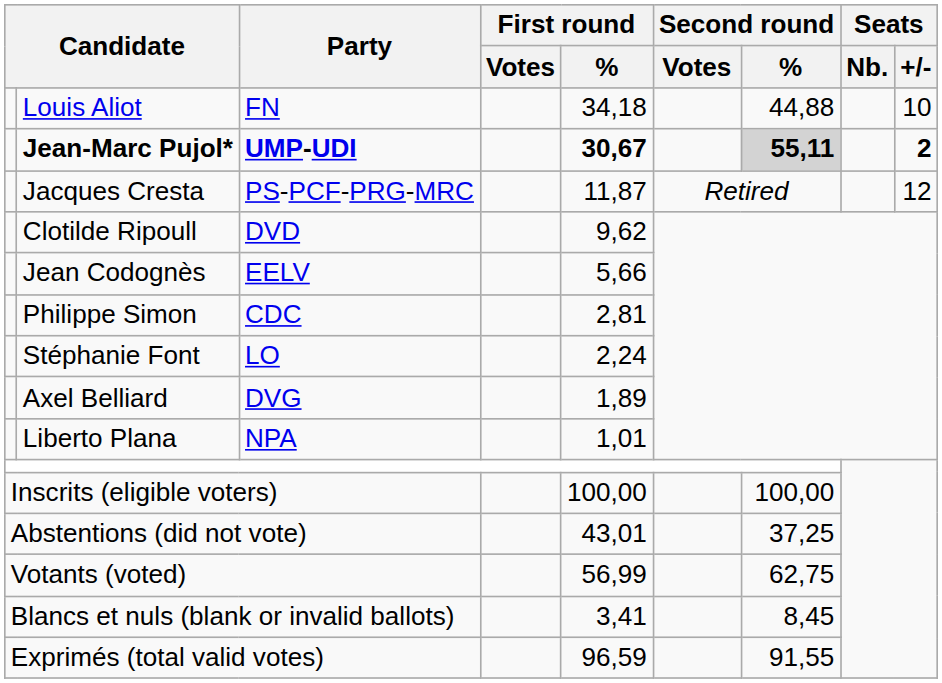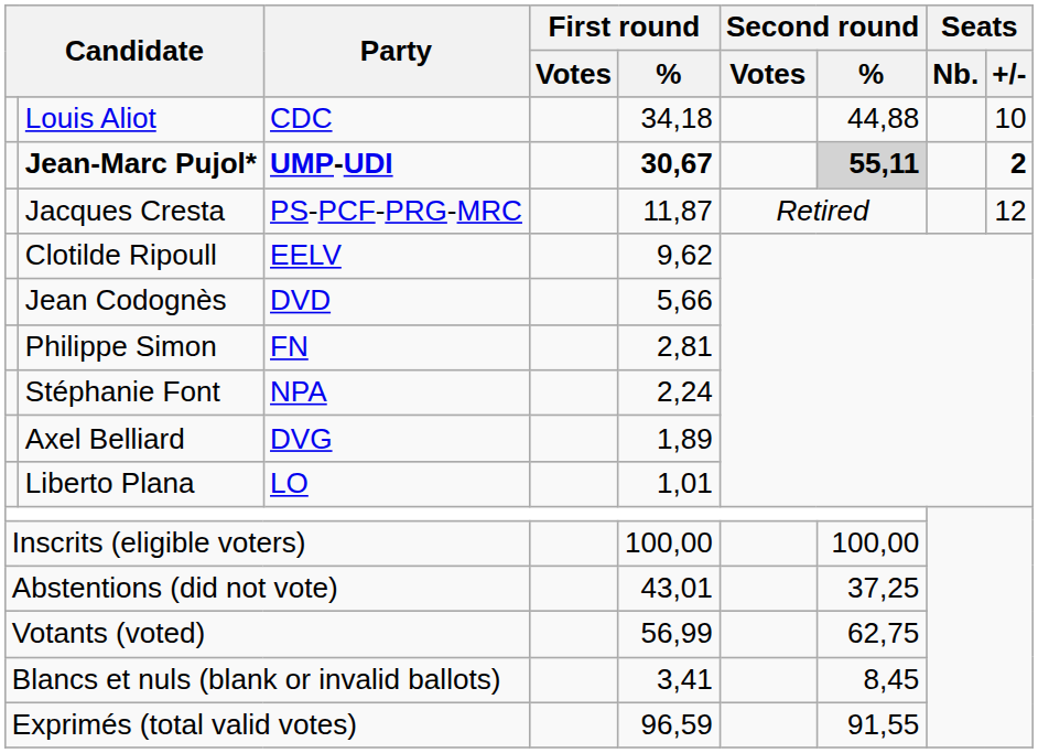Louis Aliot | Party: FN -> CDC
Clotilde Ripoull | Party: DVD -> EELV
Jean Codognès | Party: EELV -> DVD
Philippe Simon | Party: CDC -> FN
Stéphanie Font | Party: LO -> NPA
Liberto Plana | Party: NPA -> LO
